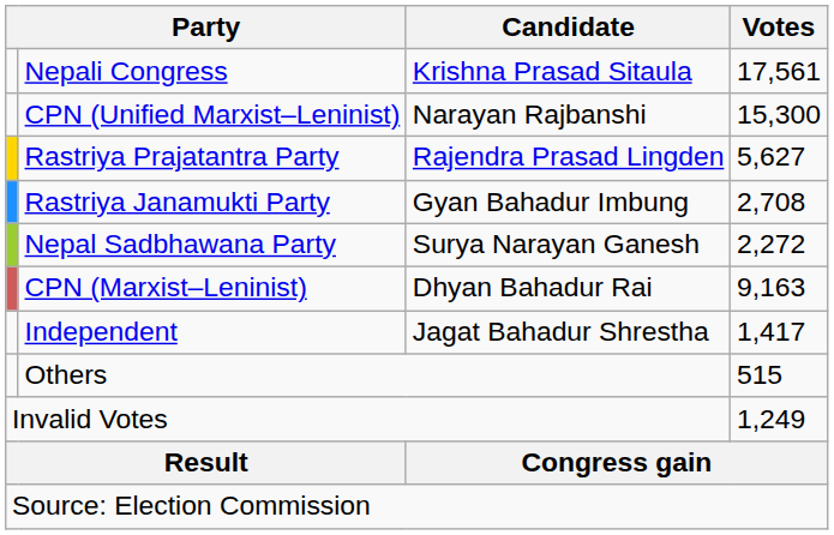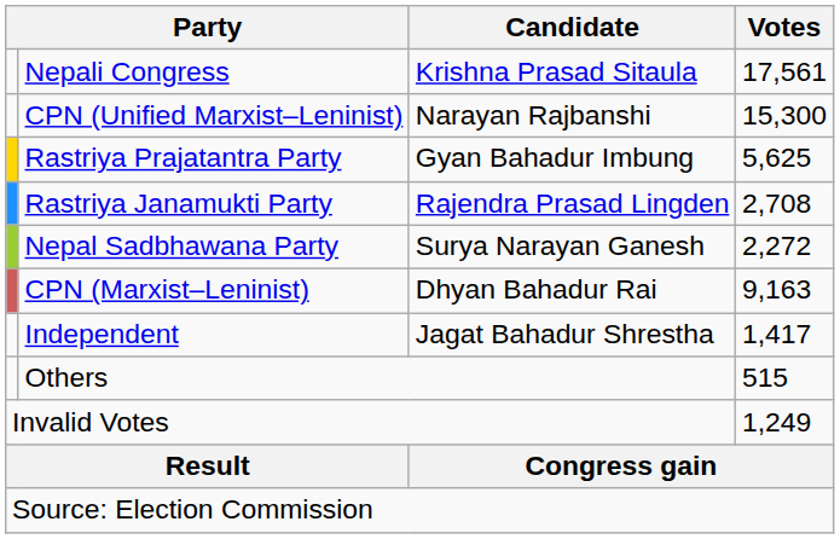Rastriya Prajatantra Party | Candidate: Rajendra Prasad Lingden -> Gyan Bahadur Imbung
Rastriya Prajatantra Party | Votes: 5,627 -> 5,625
Rastriya Janamukti Party | Candidate: Gyan Bahadur Imbung -> Rajendra Prasad Lingden
